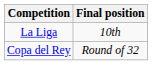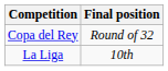rows swapped: La Liga <-> Copa del Rey
